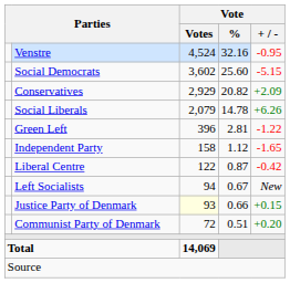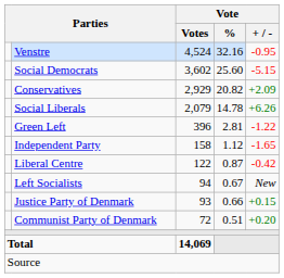Justice Party of Denmark | Vote / Votes: lightyellow background -> no background
